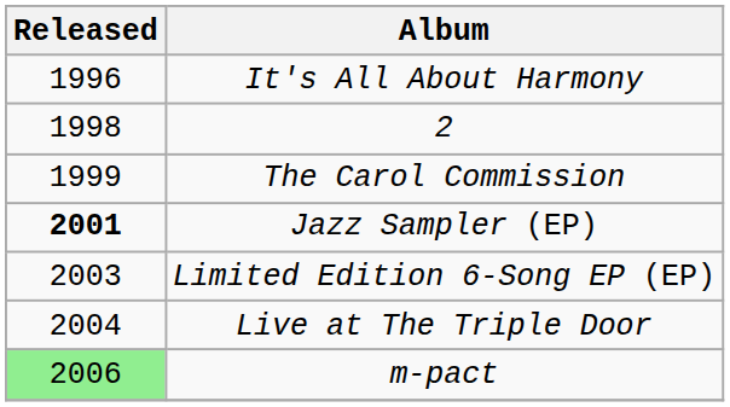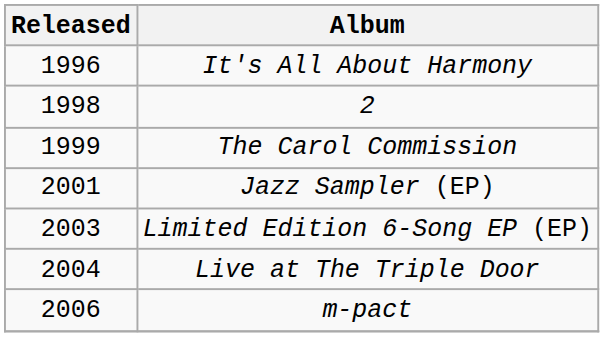Jazz Sampler (EP) | Released: bold -> normal
m-pact | Released: lightgreen background -> no background
